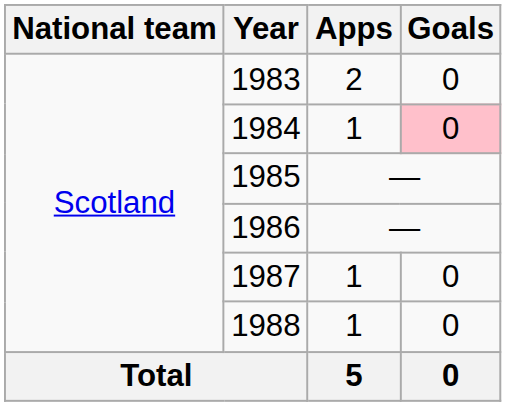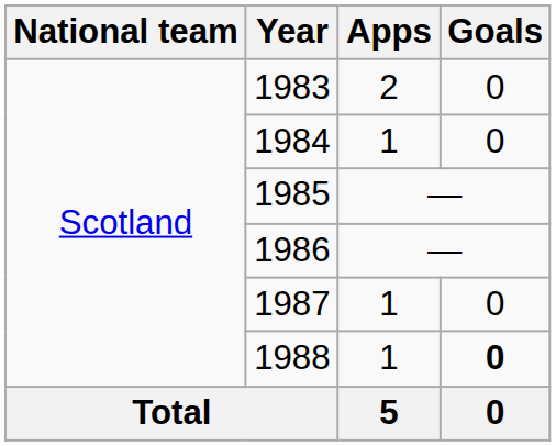1984 | Goals: pink background -> no background
1988 | Goals: normal -> bold
